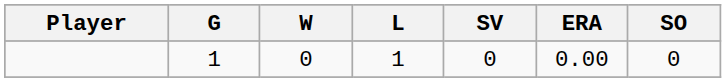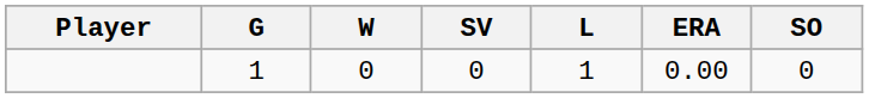columns swapped: L <-> SV
